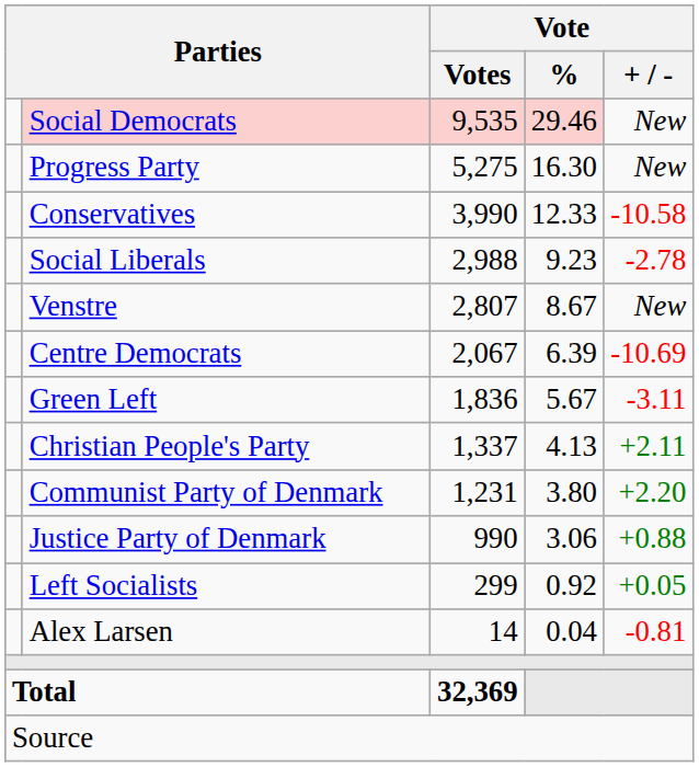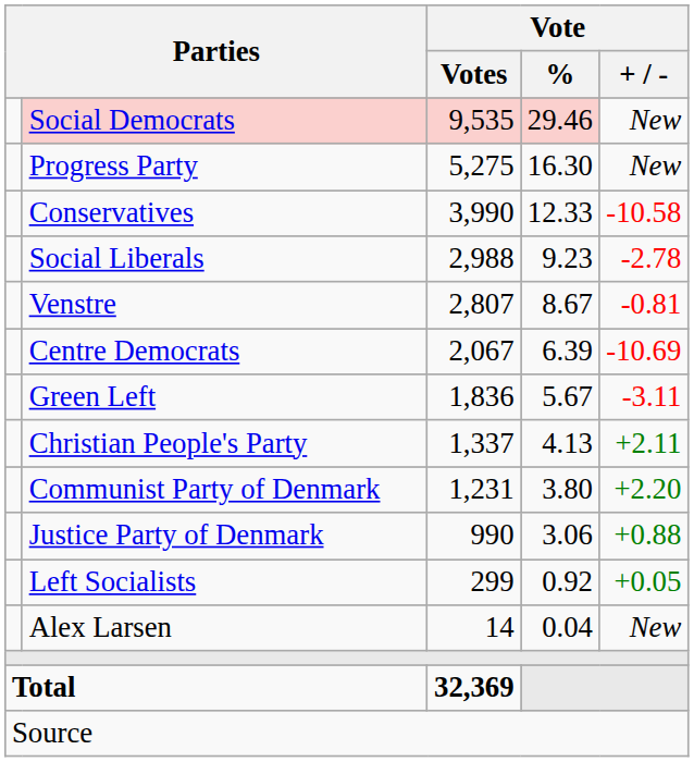Venstre | Vote / + / -: New -> -0.81
Alex Larsen | Vote / + / -: -0.81 -> New
